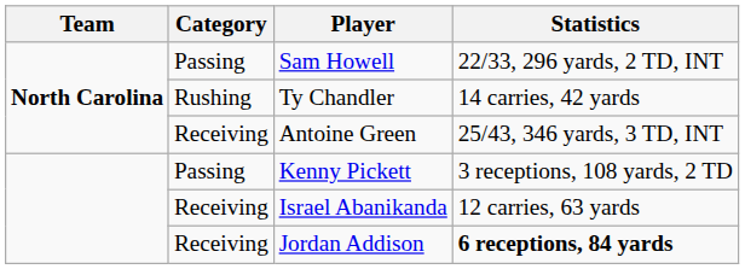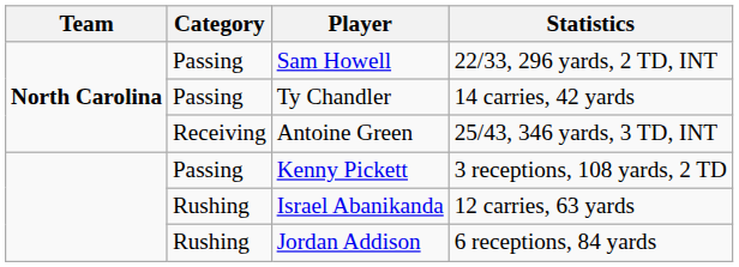Ty Chandler | Category: Rushing -> Passing
Israel Abanikanda | Category: Receiving -> Rushing
Jordan Addison | Category: Receiving -> Rushing
Jordan Addison | Statistics: bold -> normal
